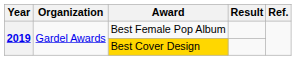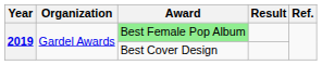Best Female Pop Album | Award: no background -> lightgreen background
Best Cover Design | Award: gold background -> no background
